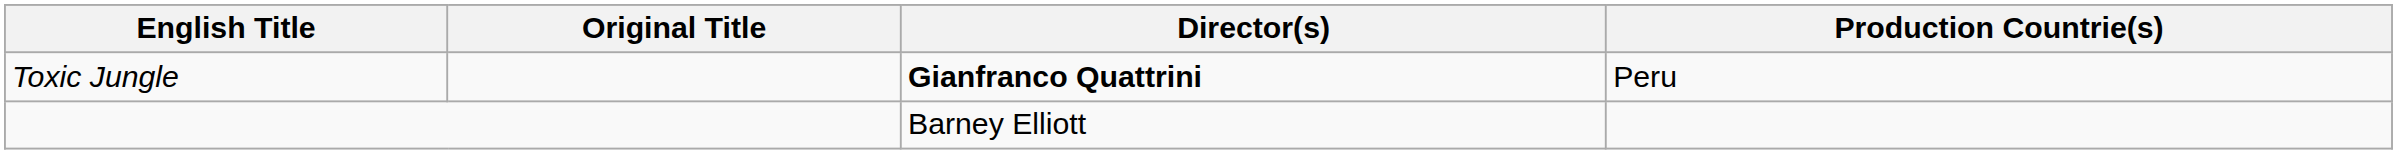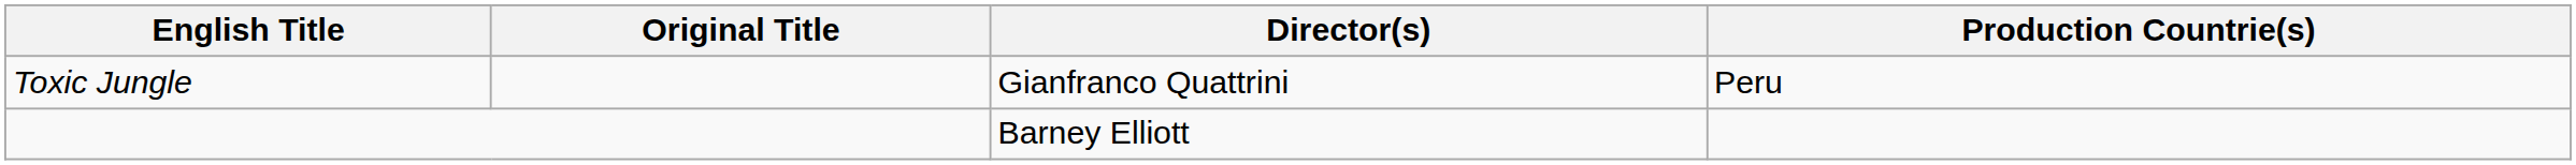Toxic Jungle | Director(s): bold -> normal
